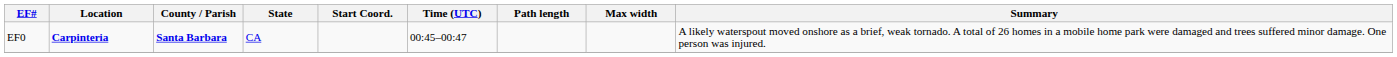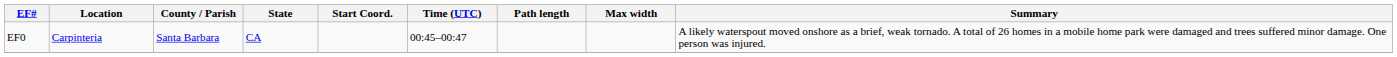EF0 | Location: bold -> normal
EF0 | County / Parish: bold -> normal
